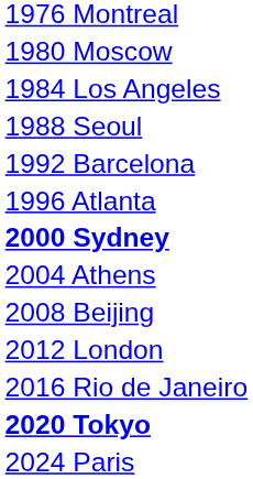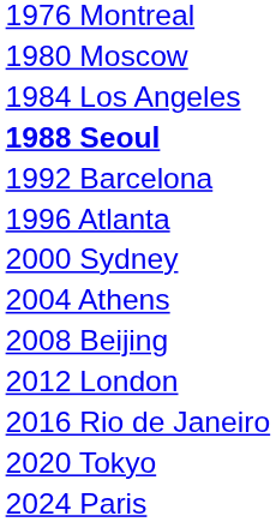1988 Seoul | column 1: normal -> bold
2000 Sydney | column 1: bold -> normal
2020 Tokyo | column 1: bold -> normal
